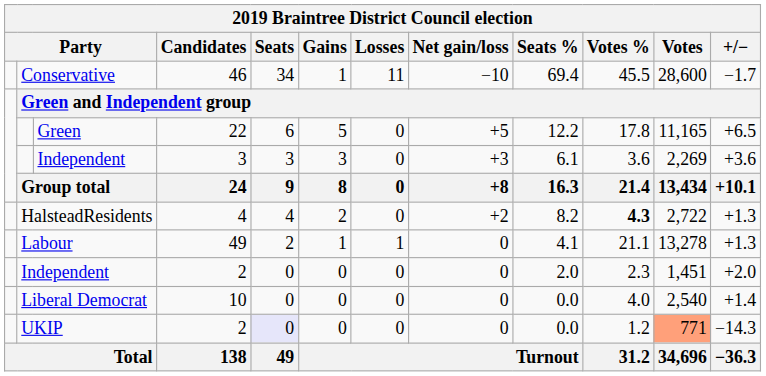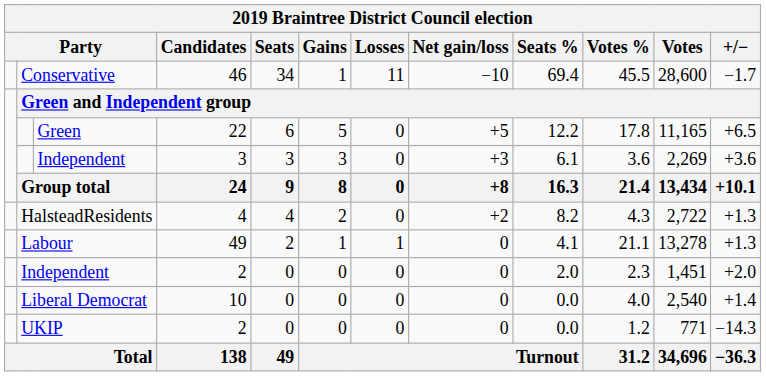HalsteadResidents | Votes %: bold -> normal
UKIP | Seats: lavender background -> no background
UKIP | Votes: lightsalmon background -> no background
